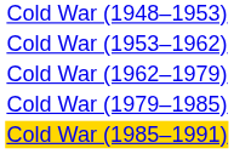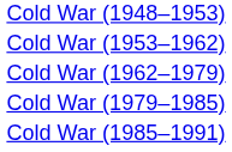row 5 | column 1: gold background -> no background
